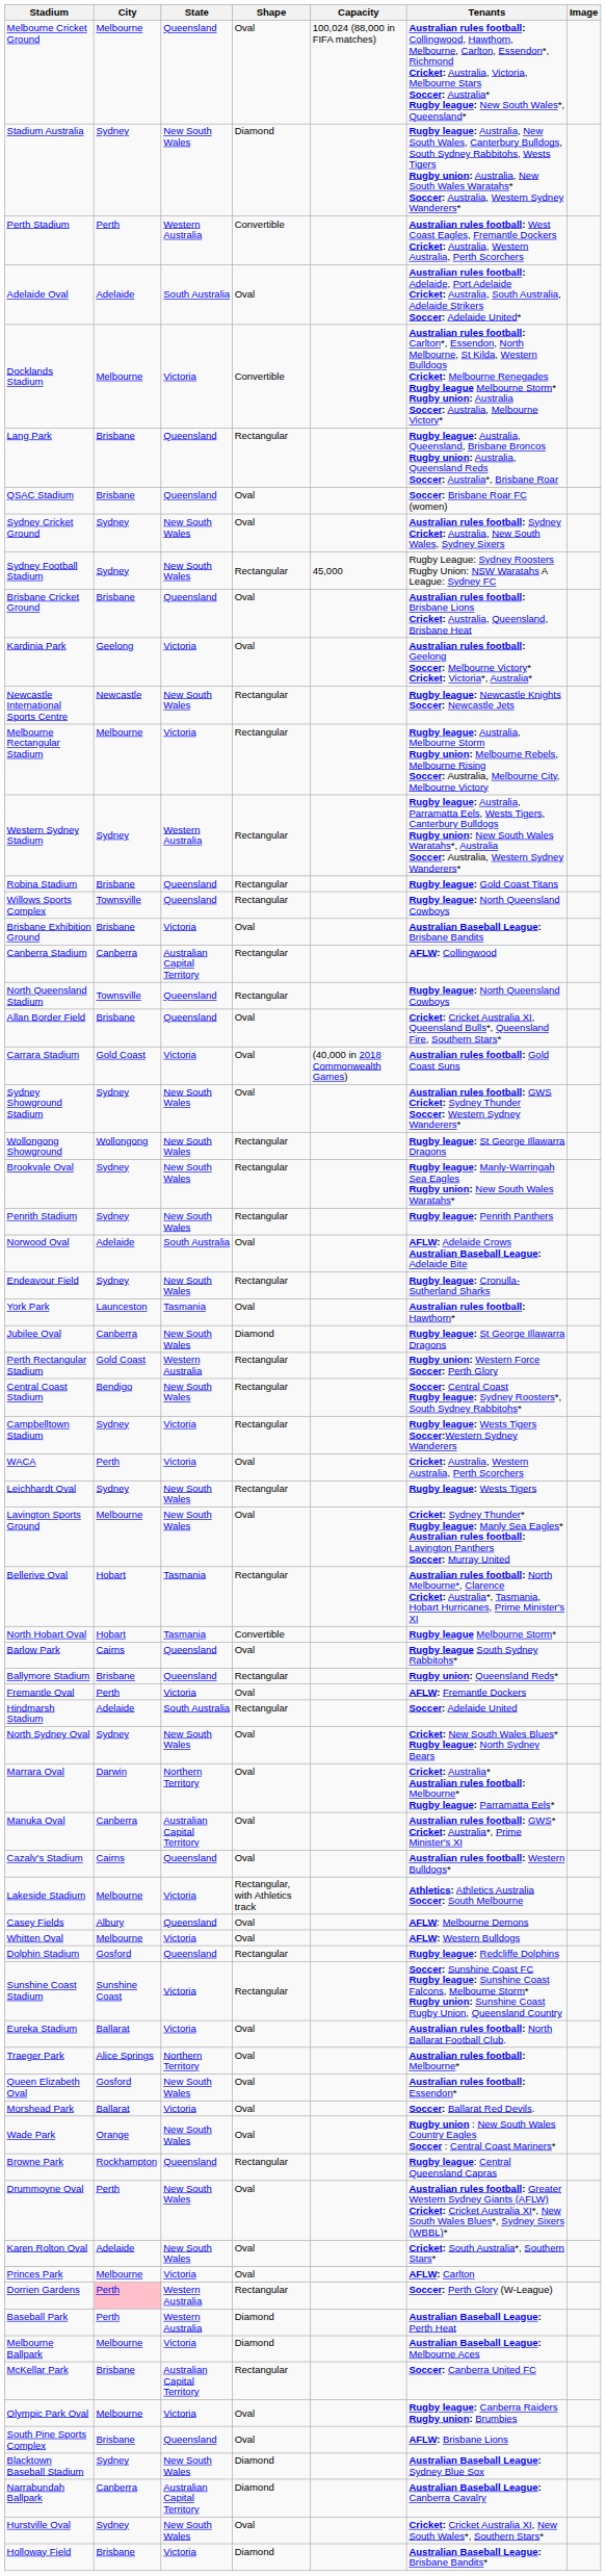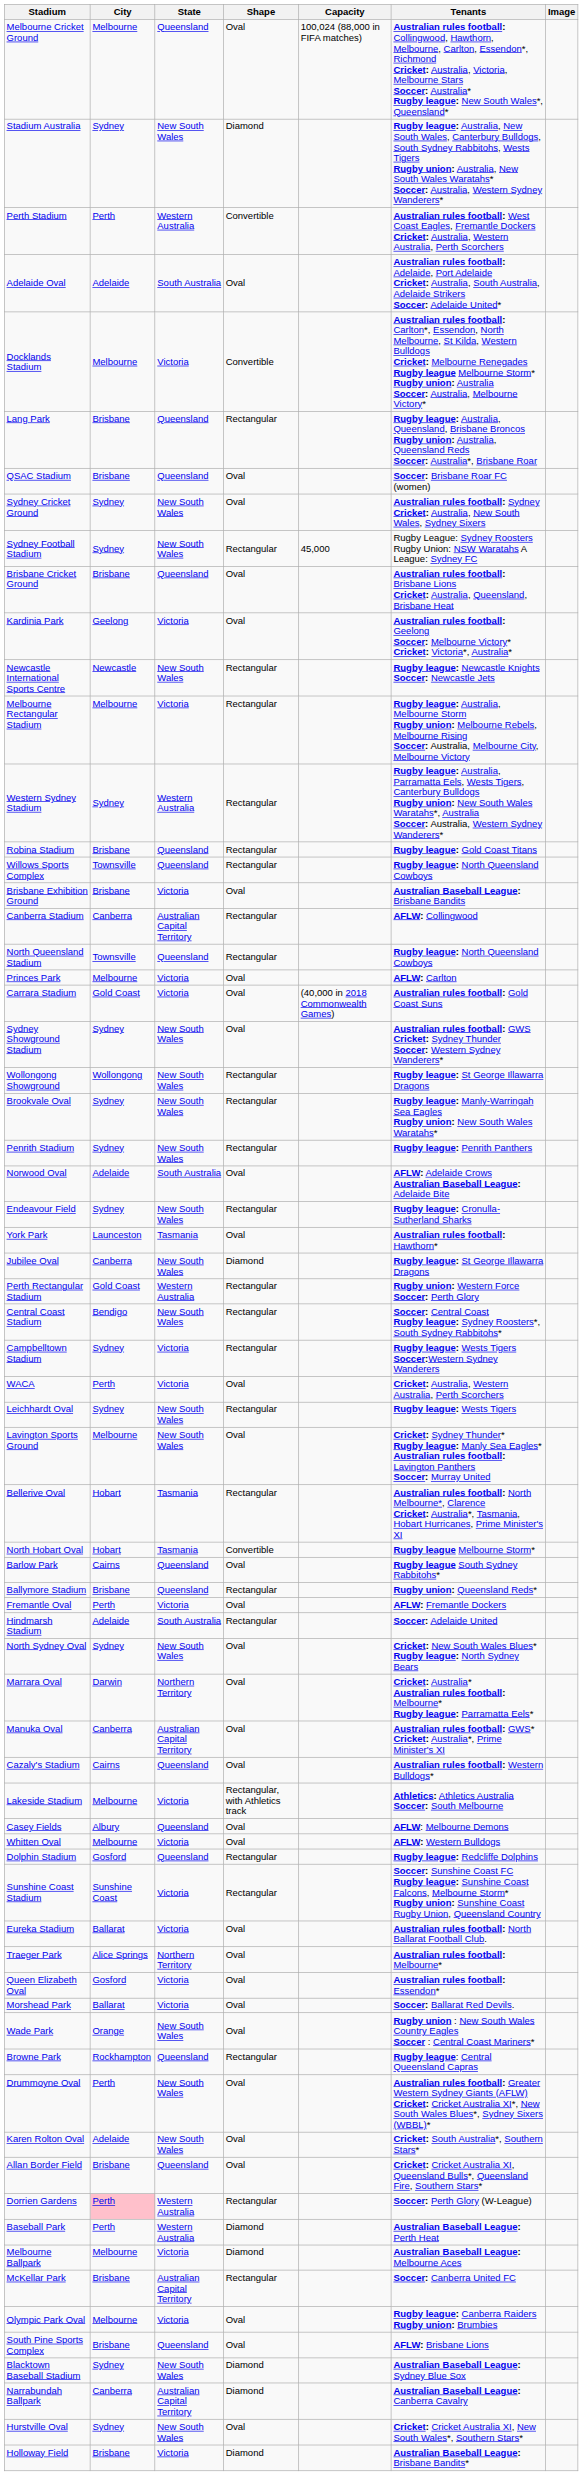rows swapped: Princes Park <-> Allan Border Field
Queen Elizabeth Oval | State: New South Wales -> Victoria
